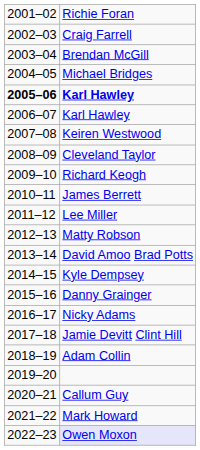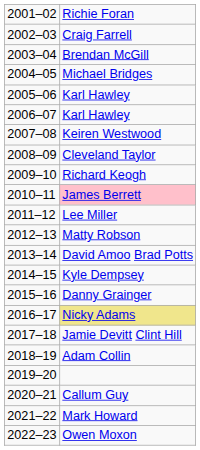row 5 | column 1: bold -> normal
row 5 | column 2: bold -> normal
row 10 | column 2: no background -> pink background
row 16 | column 2: no background -> khaki background
row 22 | column 2: lavender background -> no background
